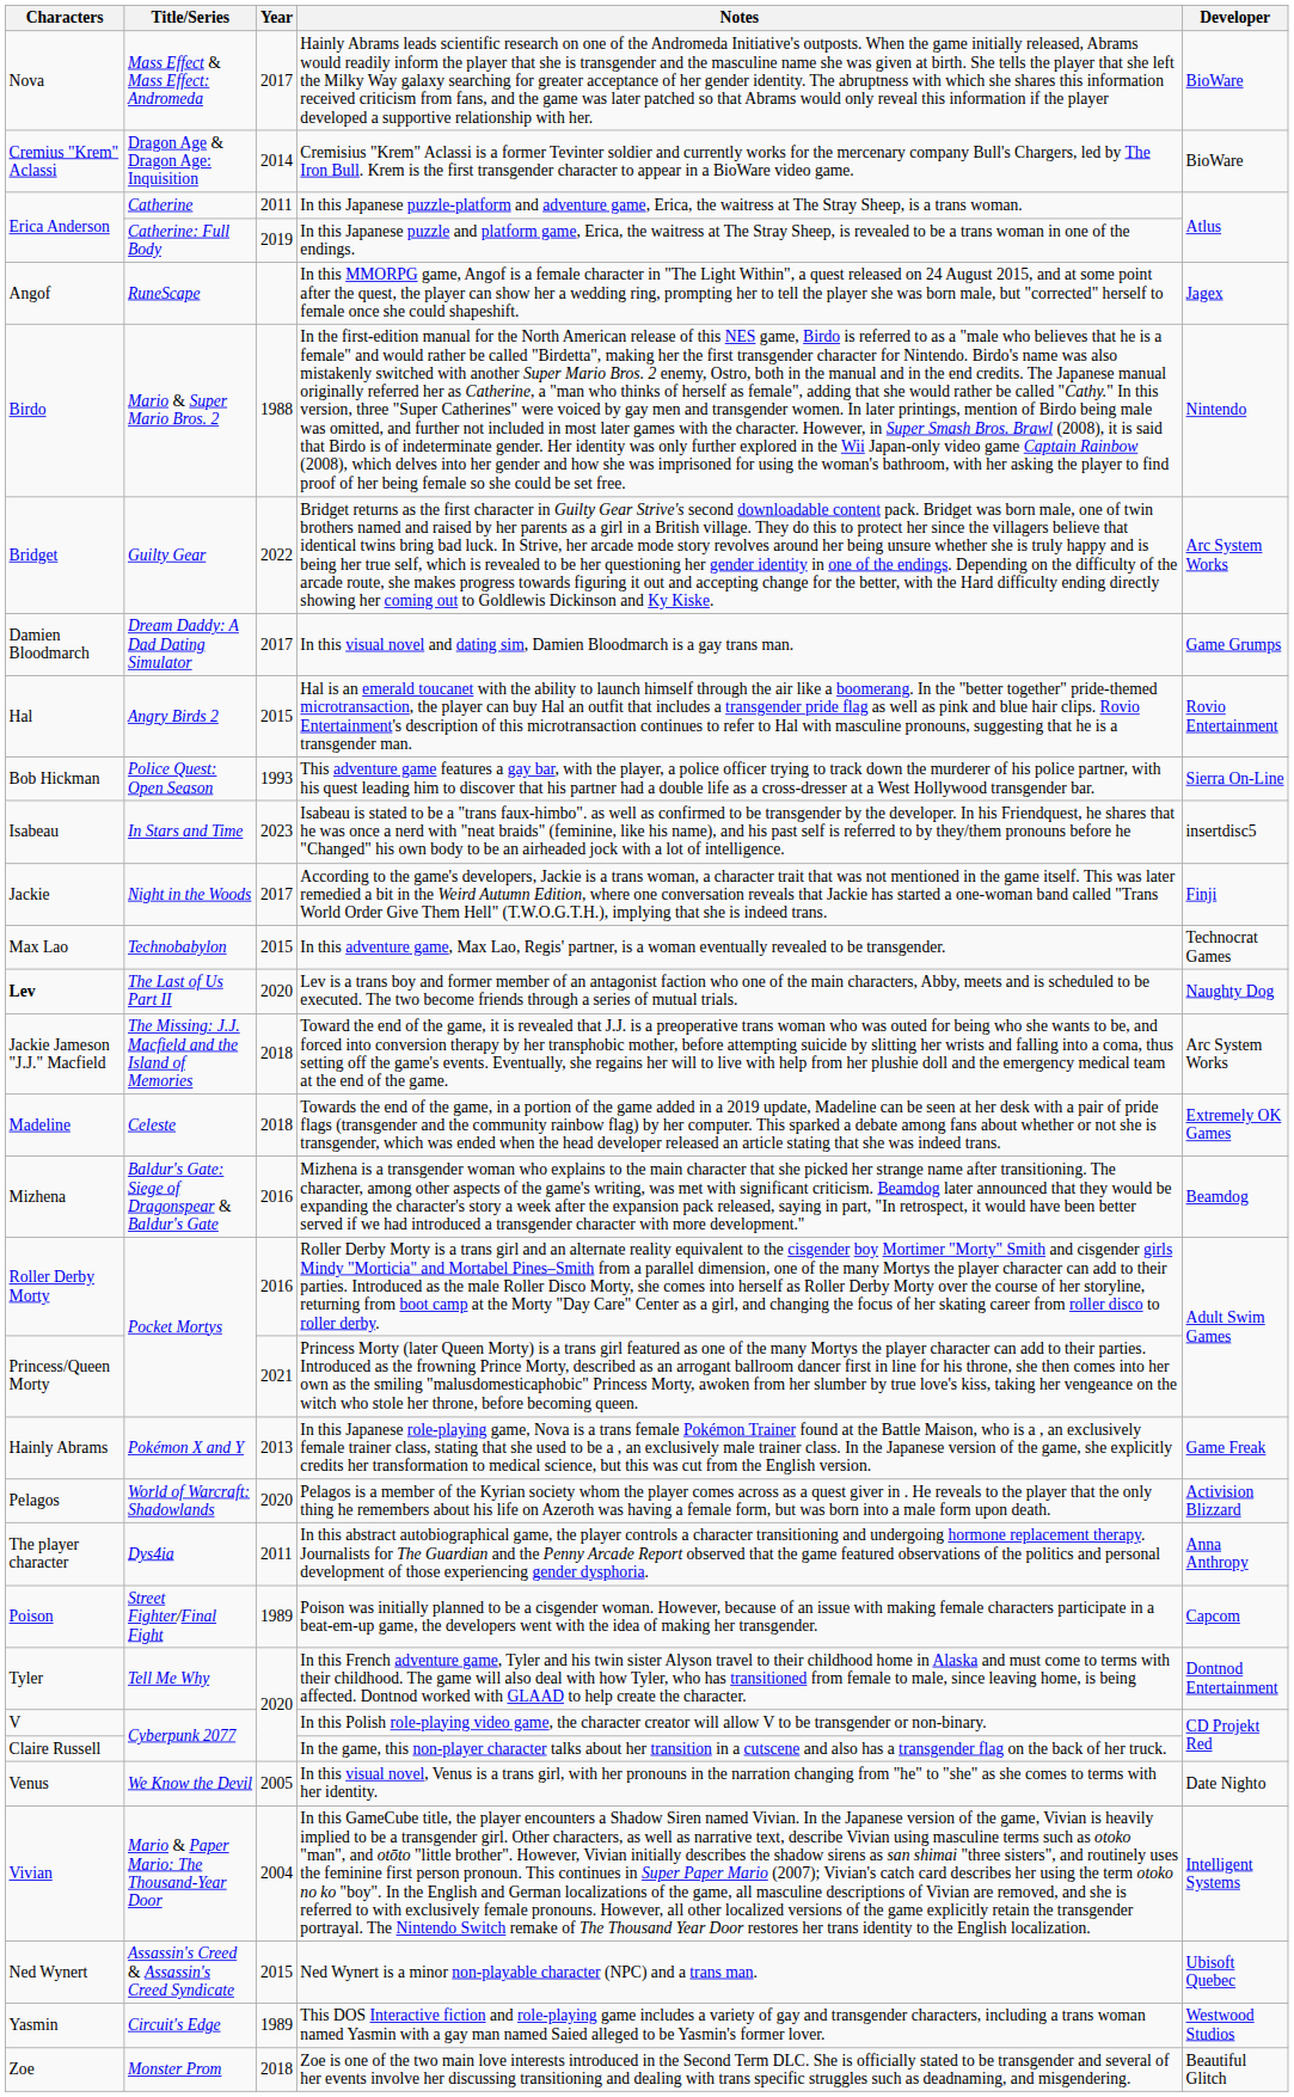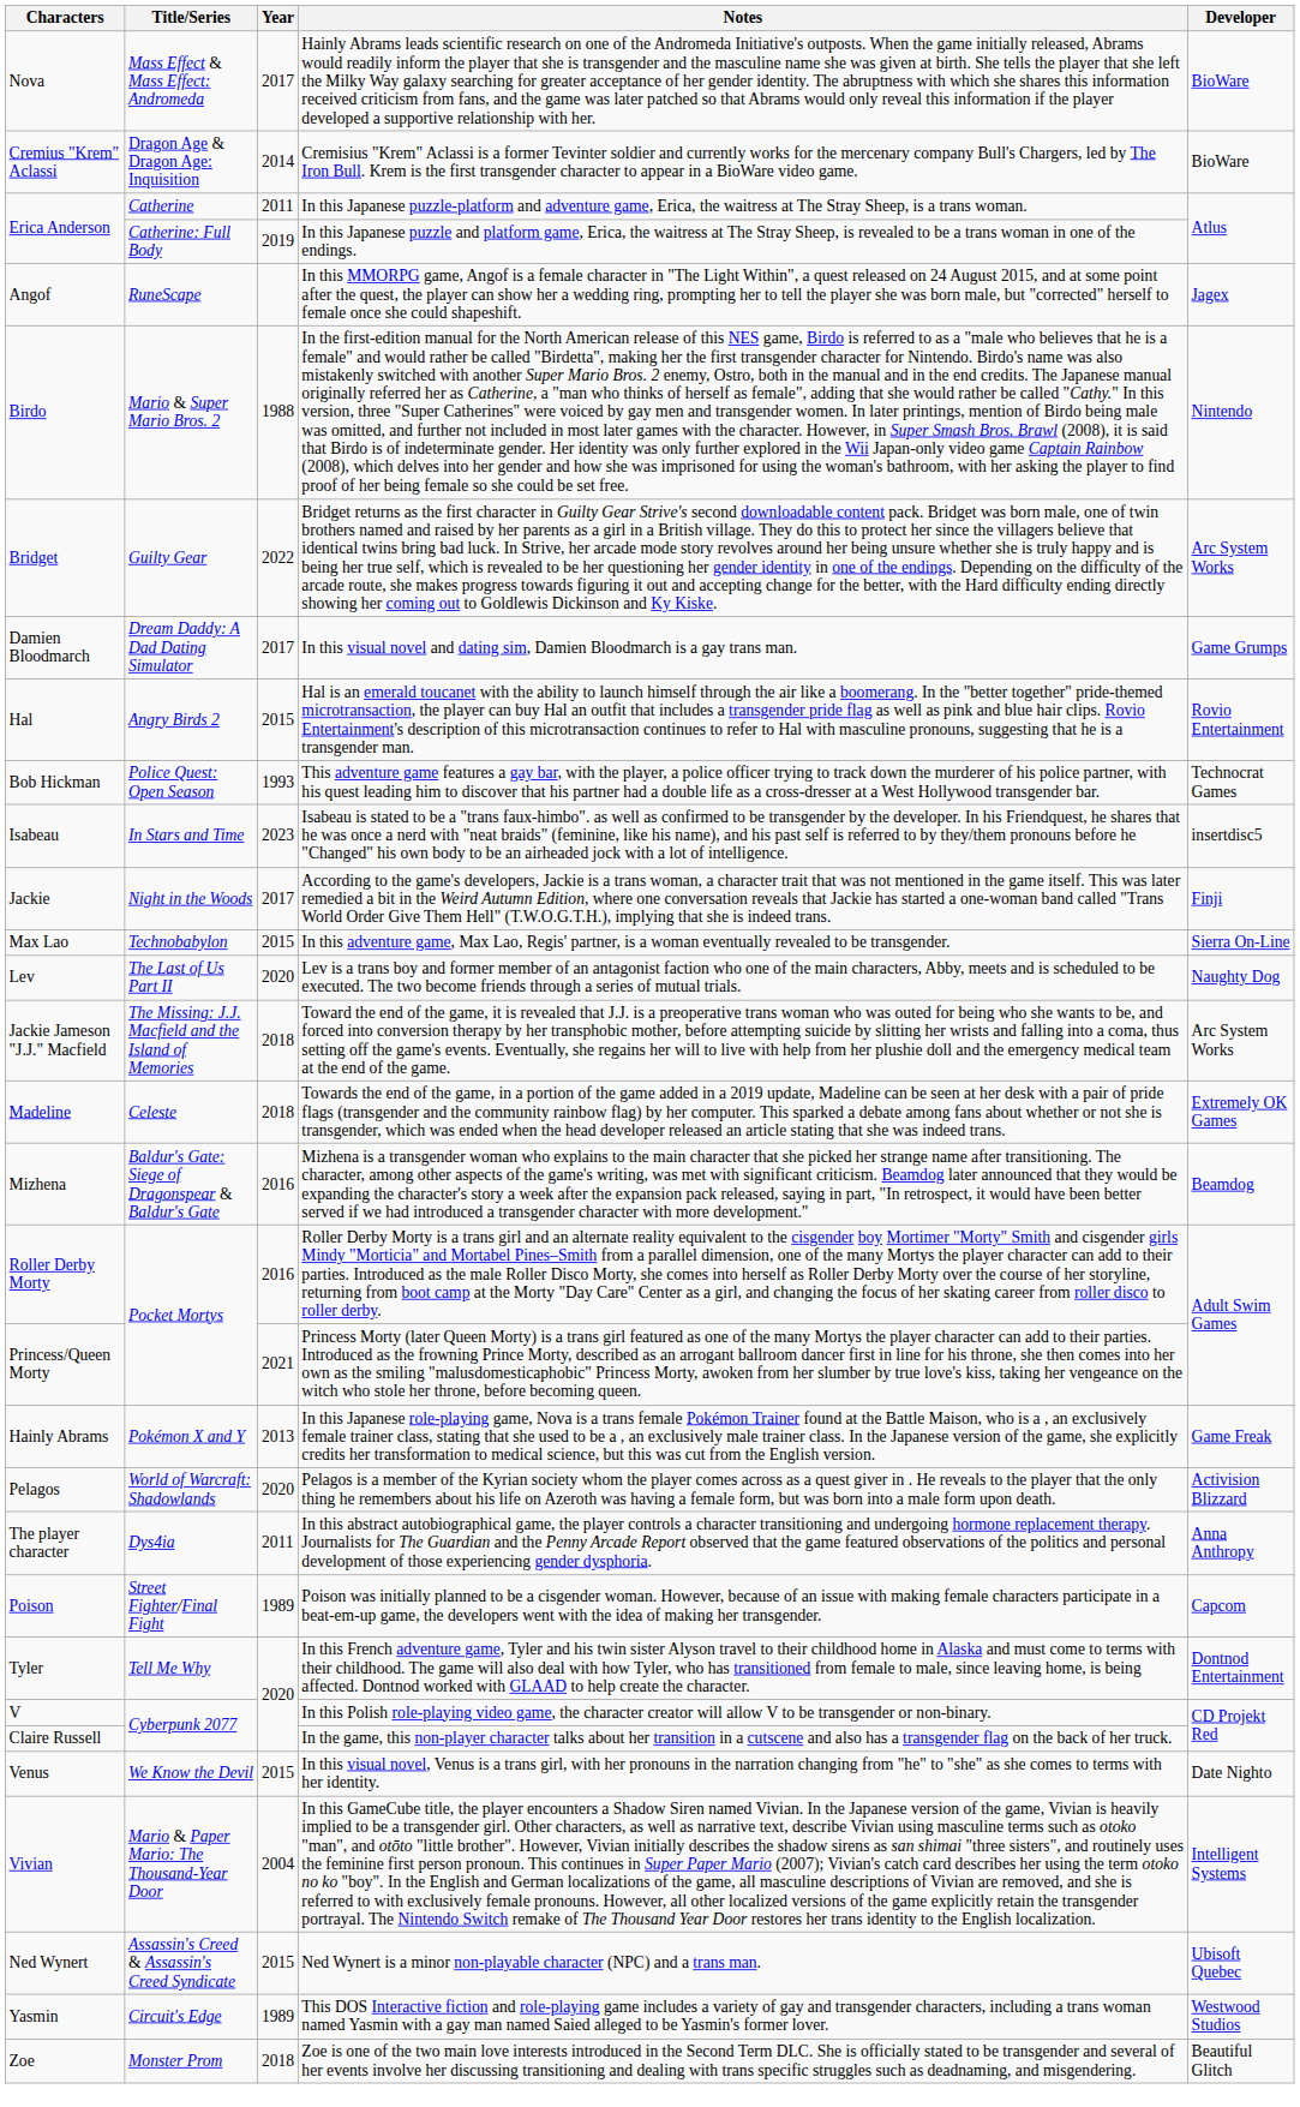row 11 | Developer: Sierra On-Line -> Technocrat Games
row 14 | Developer: Technocrat Games -> Sierra On-Line
row 15 | Characters: bold -> normal
row 28 | Year: 2005 -> 2015
